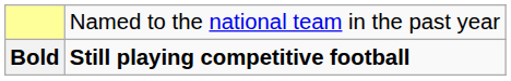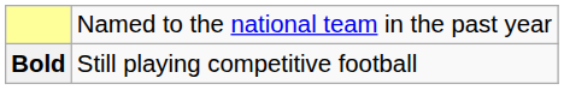Bold | column 2: bold -> normal
